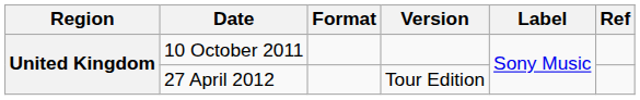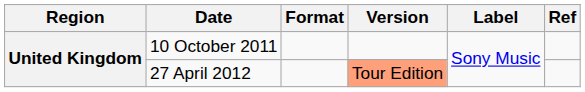27 April 2012 | Version: no background -> lightsalmon background
